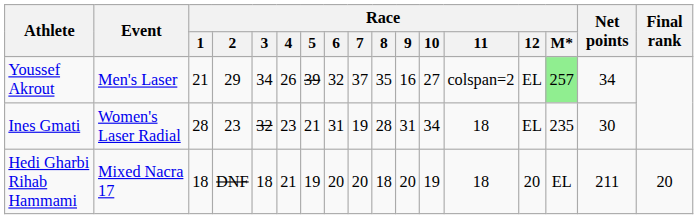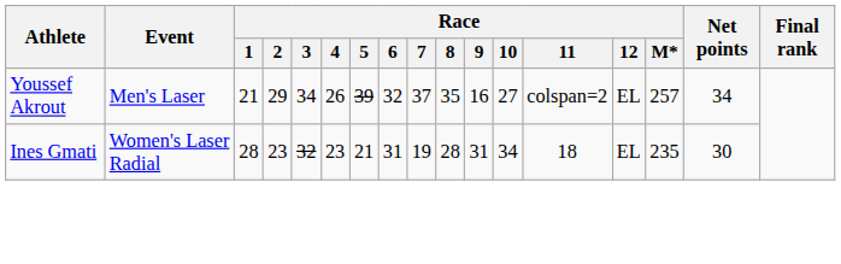Youssef Akrout | Race / M*: lightgreen background -> no background
- row: Hedi Gharbi Rihab Hammami | Mixed Nacra 17 | 18 | DNF | 18 | 21 | 19 | 20 | 20 | 18 | 20 | 19 | 18 | 20 | EL | 211 | 20
